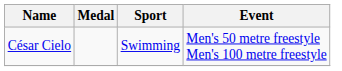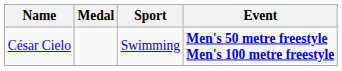César Cielo | Event: normal -> bold
